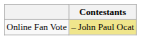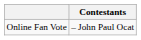Online Fan Vote | Contestants: khaki background -> no background
